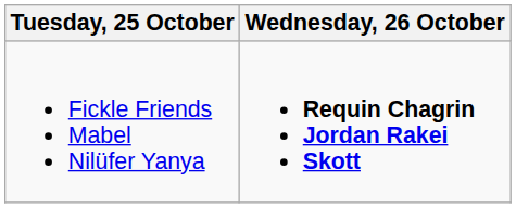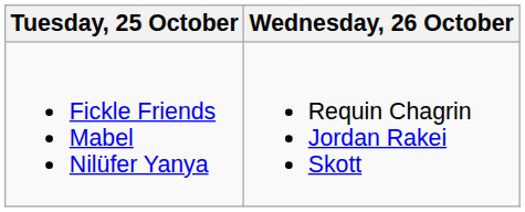Fickle Friends Mabel Nilüfer Yanya | Wednesday, 26 October: bold -> normal
